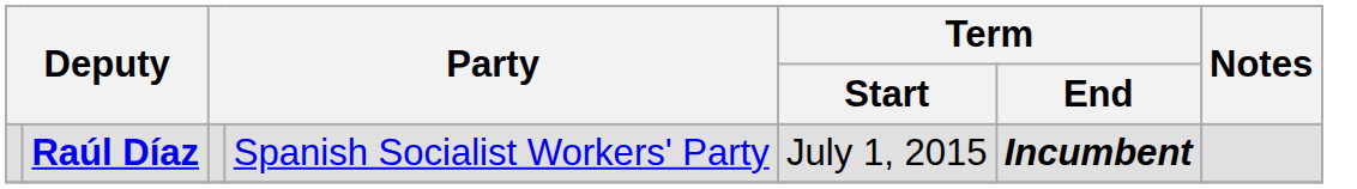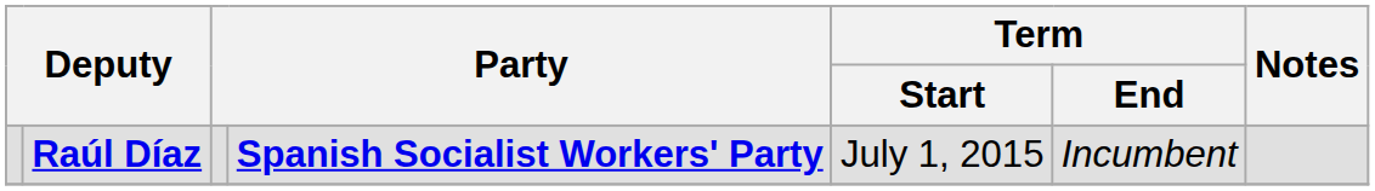Raúl Díaz | column 4: normal -> bold
Raúl Díaz | Term / End: bold -> normal
